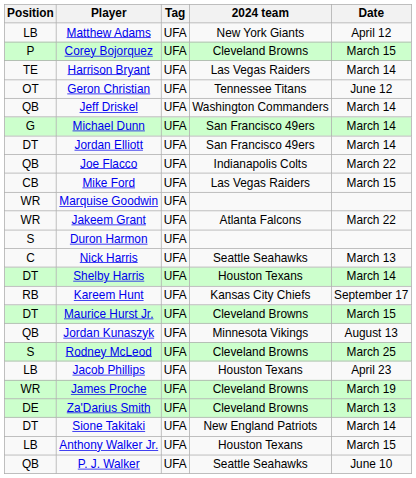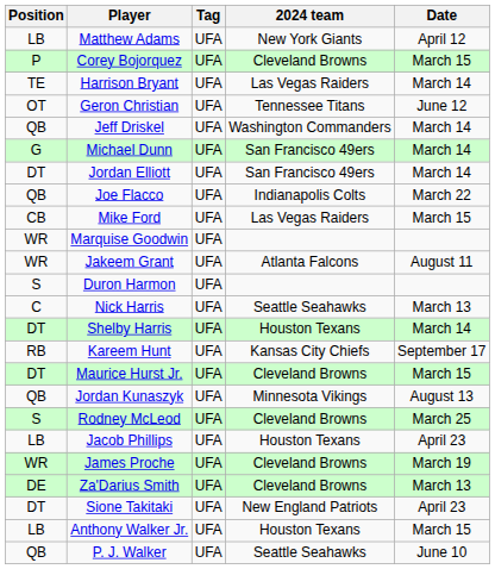Jakeem Grant | Date: March 22 -> August 11
Sione Takitaki | Date: March 14 -> April 23
